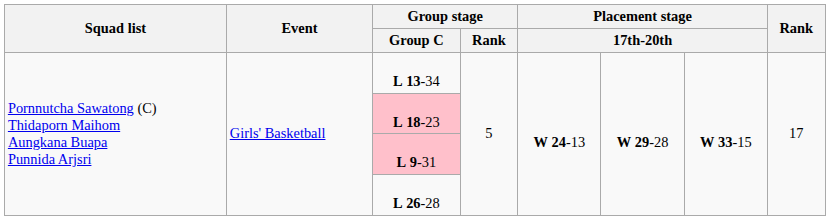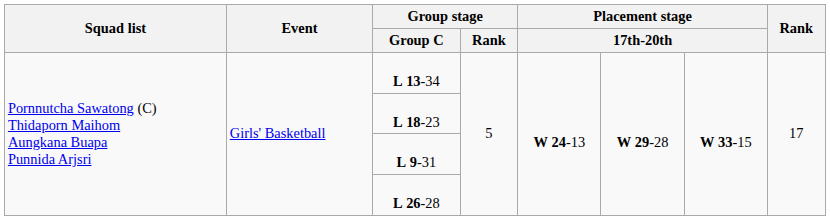L 18-23 | Group stage / Group C: pink background -> no background
L 9-31 | Group stage / Group C: pink background -> no background
